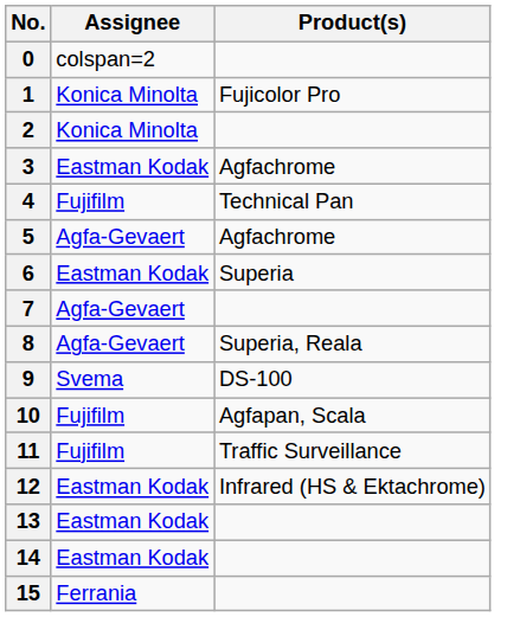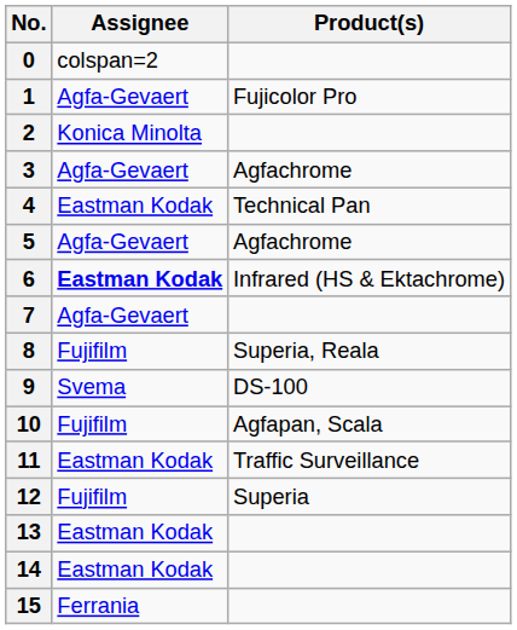1 | Assignee: Konica Minolta -> Agfa-Gevaert
3 | Assignee: Eastman Kodak -> Agfa-Gevaert
4 | Assignee: Fujifilm -> Eastman Kodak
6 | Assignee: normal -> bold
6 | Product(s): Superia -> Infrared (HS & Ektachrome)
8 | Assignee: Agfa-Gevaert -> Fujifilm
11 | Assignee: Fujifilm -> Eastman Kodak
12 | Assignee: Eastman Kodak -> Fujifilm
12 | Product(s): Infrared (HS & Ektachrome) -> Superia
